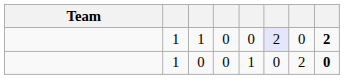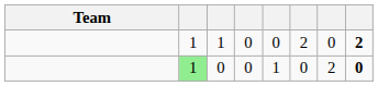row 2 | column 6: lavender background -> no background
row 3 | column 2: no background -> lightgreen background
